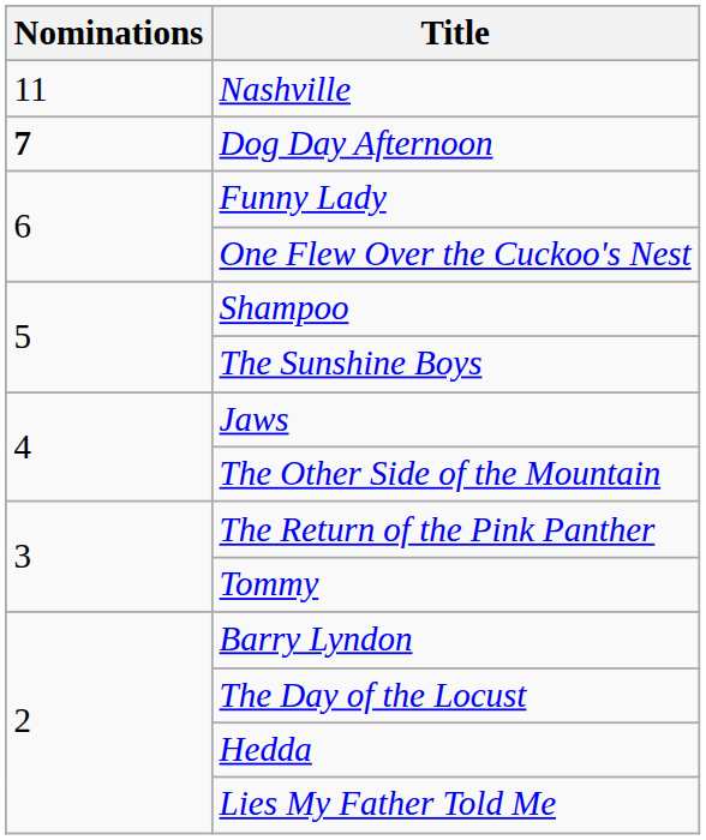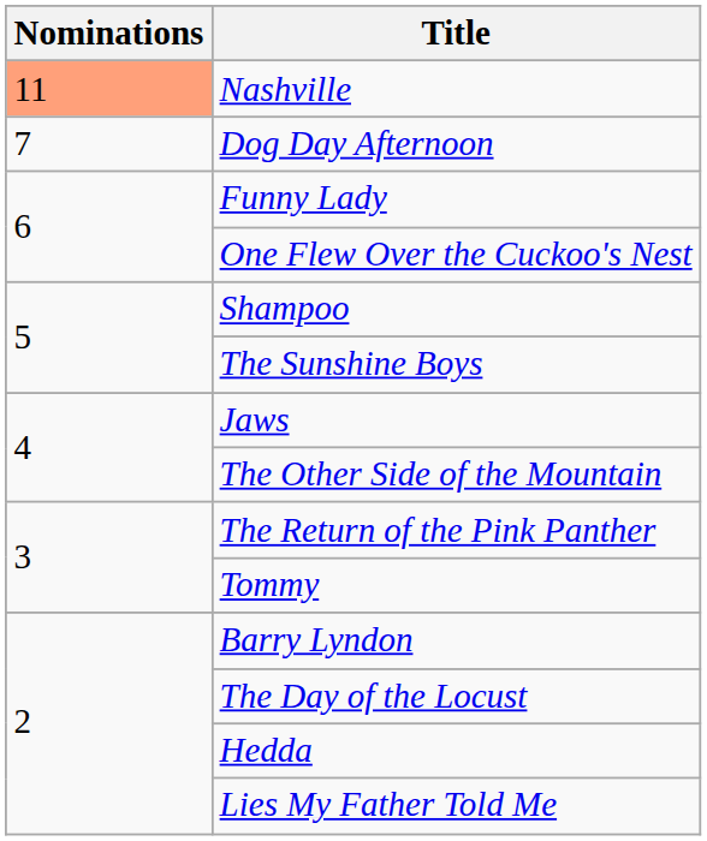Nashville | Nominations: no background -> lightsalmon background
Dog Day Afternoon | Nominations: bold -> normal
